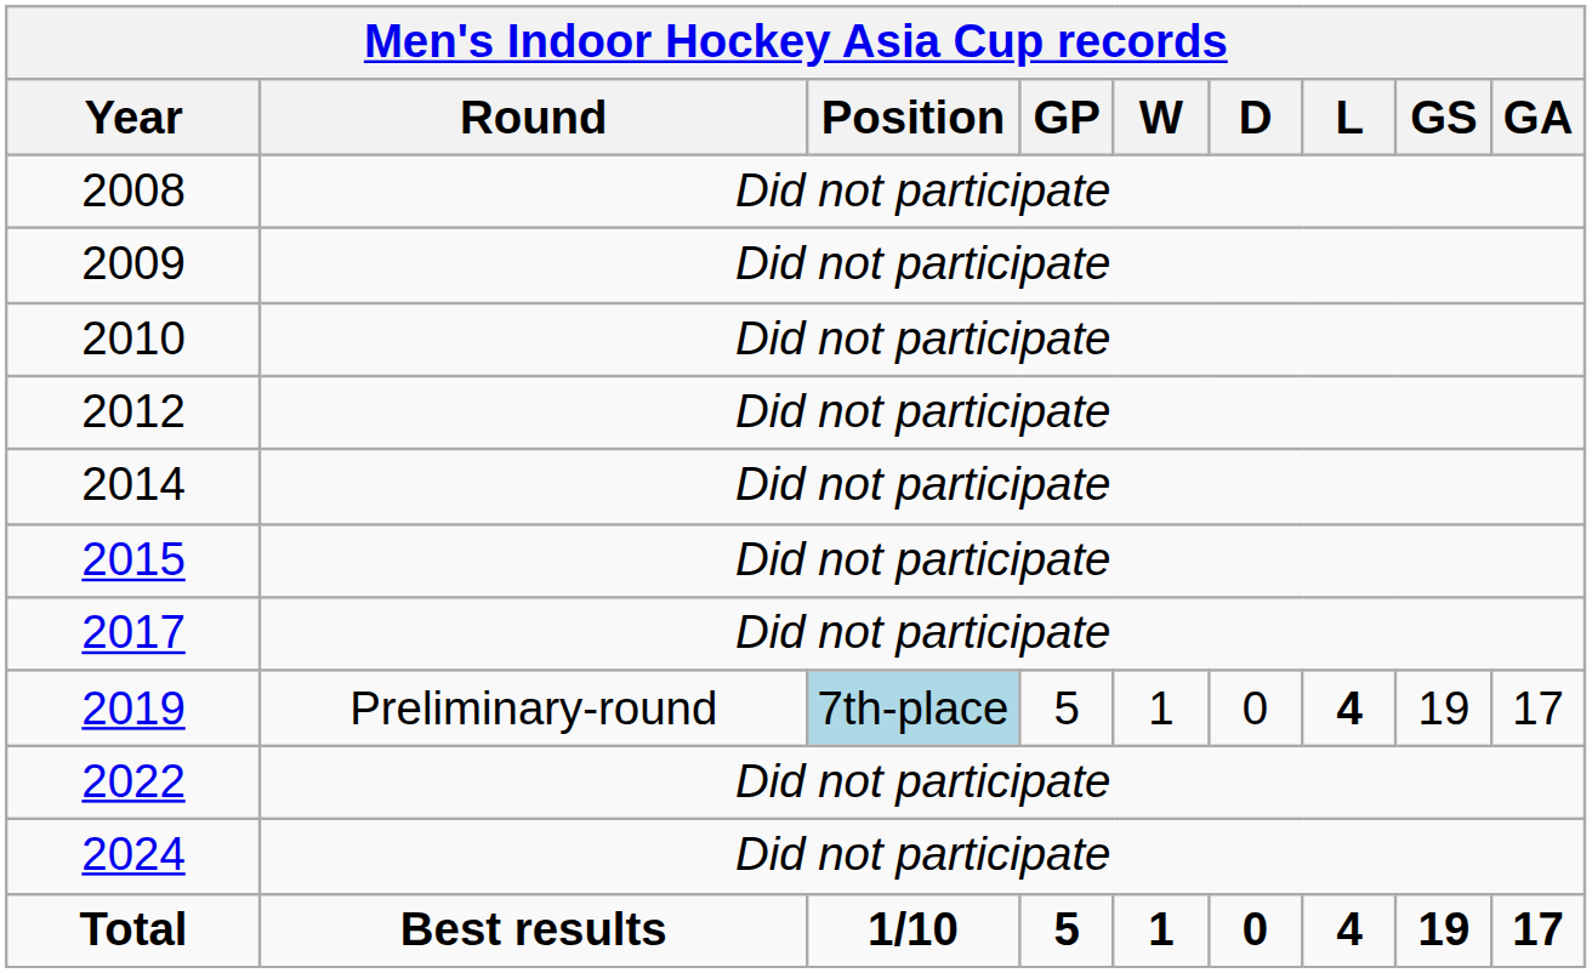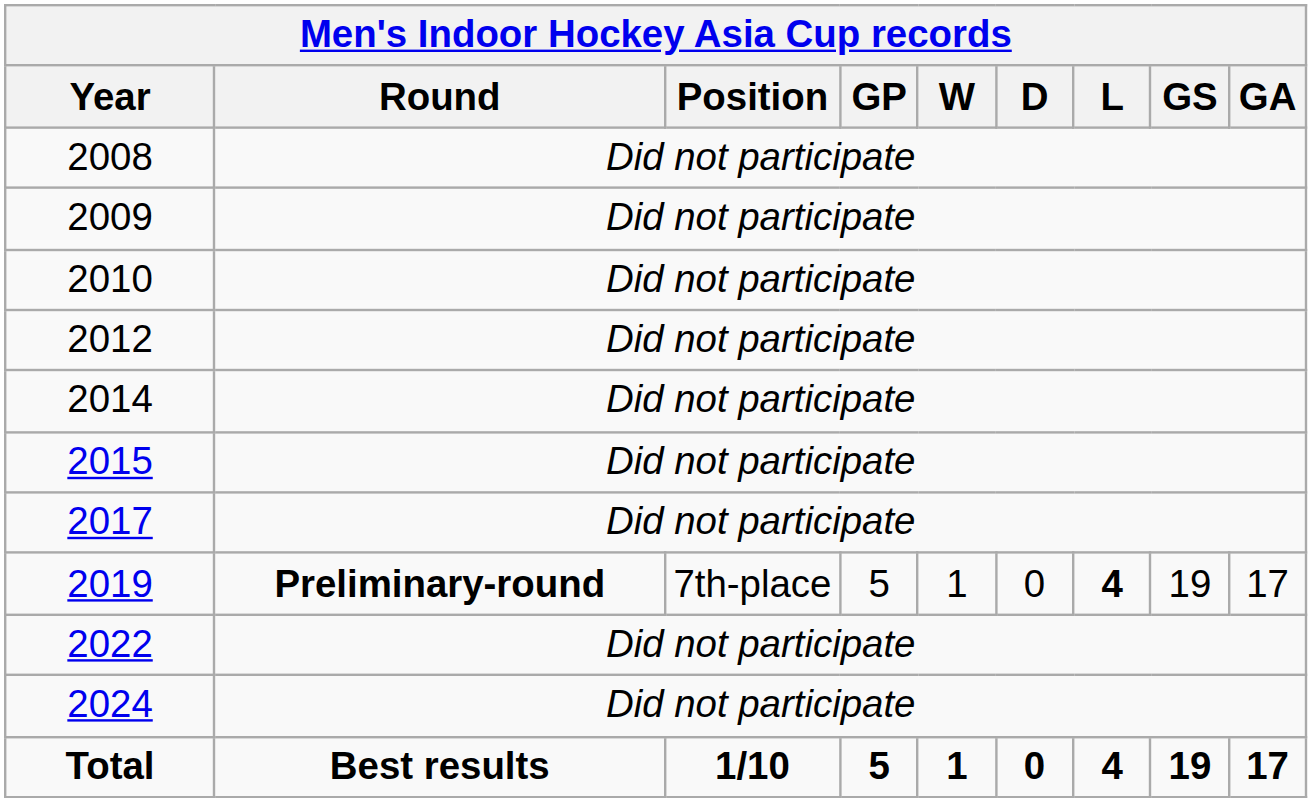2019 | Round: normal -> bold
2019 | Position: lightblue background -> no background
